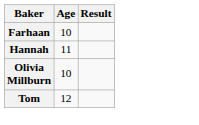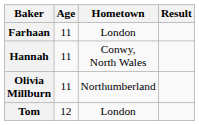+ column: Hometown | London | Conwy, North Wales | Northumberland | London
Farhaan | Age: 10 -> 11
Olivia Millburn | Age: 10 -> 11
